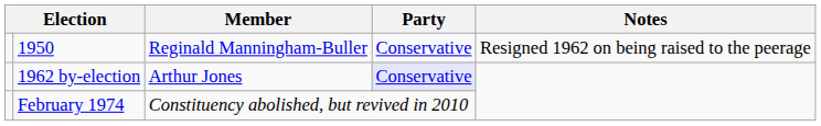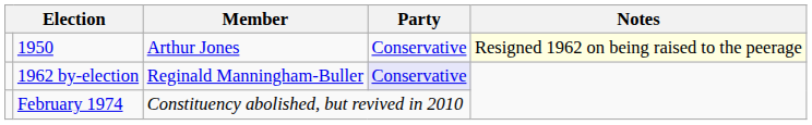1950 | Member: Reginald Manningham-Buller -> Arthur Jones
1950 | Notes: no background -> lightyellow background
1962 by-election | Member: Arthur Jones -> Reginald Manningham-Buller
